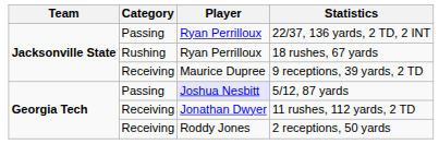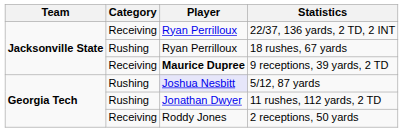22/37, 136 yards, 2 TD, 2 INT | Category: Passing -> Receiving
9 receptions, 39 yards, 2 TD | Player: normal -> bold
5/12, 87 yards | Category: Passing -> Rushing
11 rushes, 112 yards, 2 TD | Category: Receiving -> Rushing
